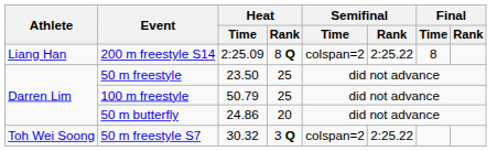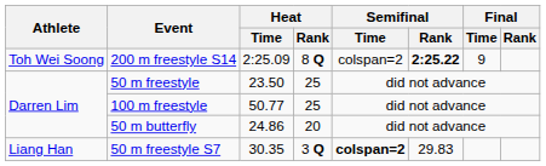200 m freestyle S14 | Athlete: Liang Han -> Toh Wei Soong
200 m freestyle S14 | Semifinal / Rank: normal -> bold
200 m freestyle S14 | Final / Time: 8 -> 9
100 m freestyle | Heat / Time: 50.79 -> 50.77
50 m freestyle S7 | Athlete: Toh Wei Soong -> Liang Han
50 m freestyle S7 | Heat / Time: 30.32 -> 30.35
50 m freestyle S7 | Semifinal / Time: normal -> bold
50 m freestyle S7 | Semifinal / Rank: 2:25.22 -> 29.83
